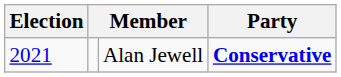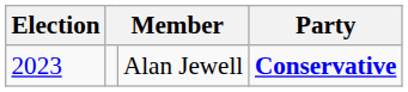Alan Jewell | Election: 2021 -> 2023
